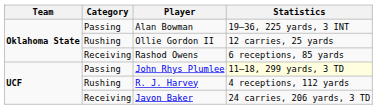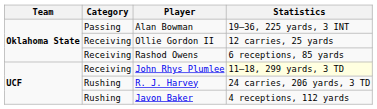Ollie Gordon II | Category: Rushing -> Receiving
John Rhys Plumlee | Category: Passing -> Receiving
R. J. Harvey | Statistics: 4 receptions, 112 yards -> 24 carries, 206 yards, 3 TD
Javon Baker | Category: Receiving -> Rushing
Javon Baker | Statistics: 24 carries, 206 yards, 3 TD -> 4 receptions, 112 yards
